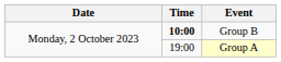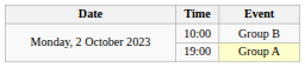Group B | Time: bold -> normal
